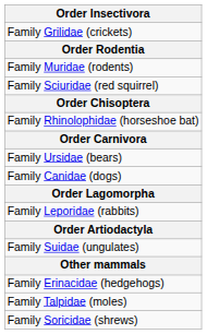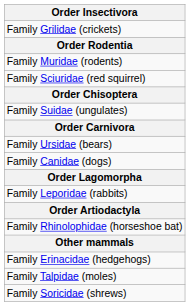row 7 | column 1: Family Rhinolophidae (horseshoe bat) -> Family Suidae (ungulates)
row 14 | column 1: Family Suidae (ungulates) -> Family Rhinolophidae (horseshoe bat)
